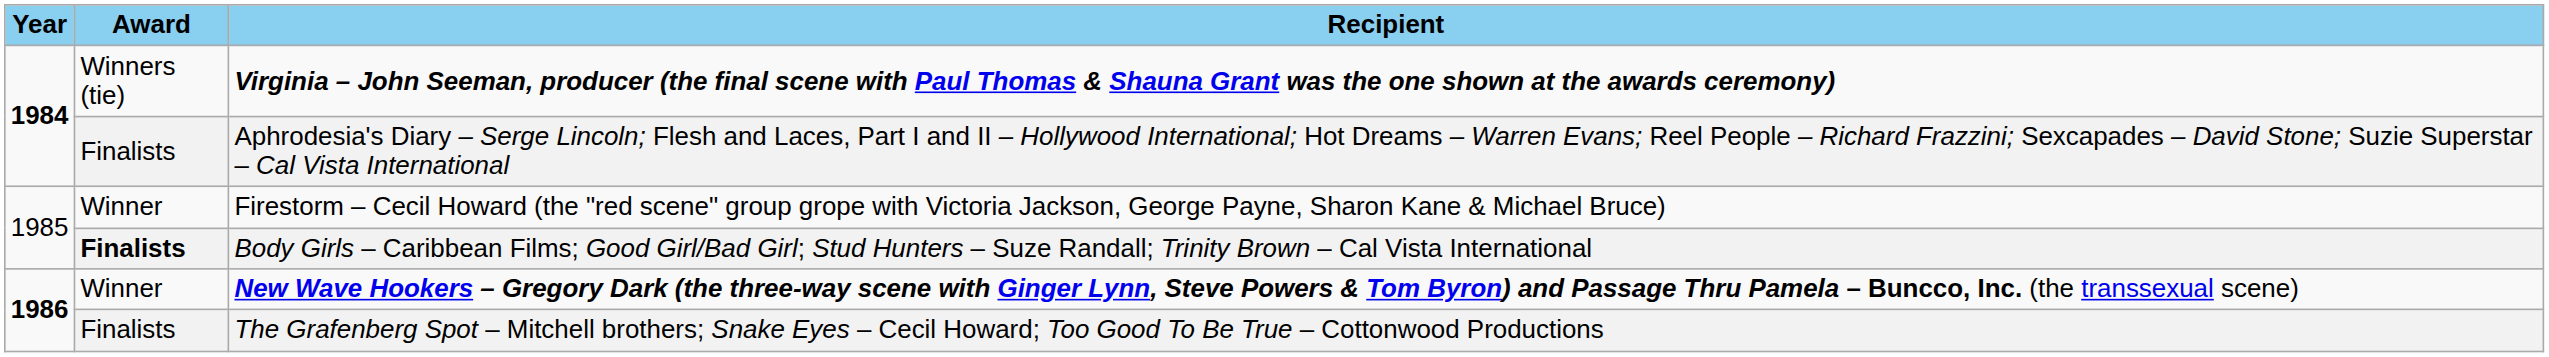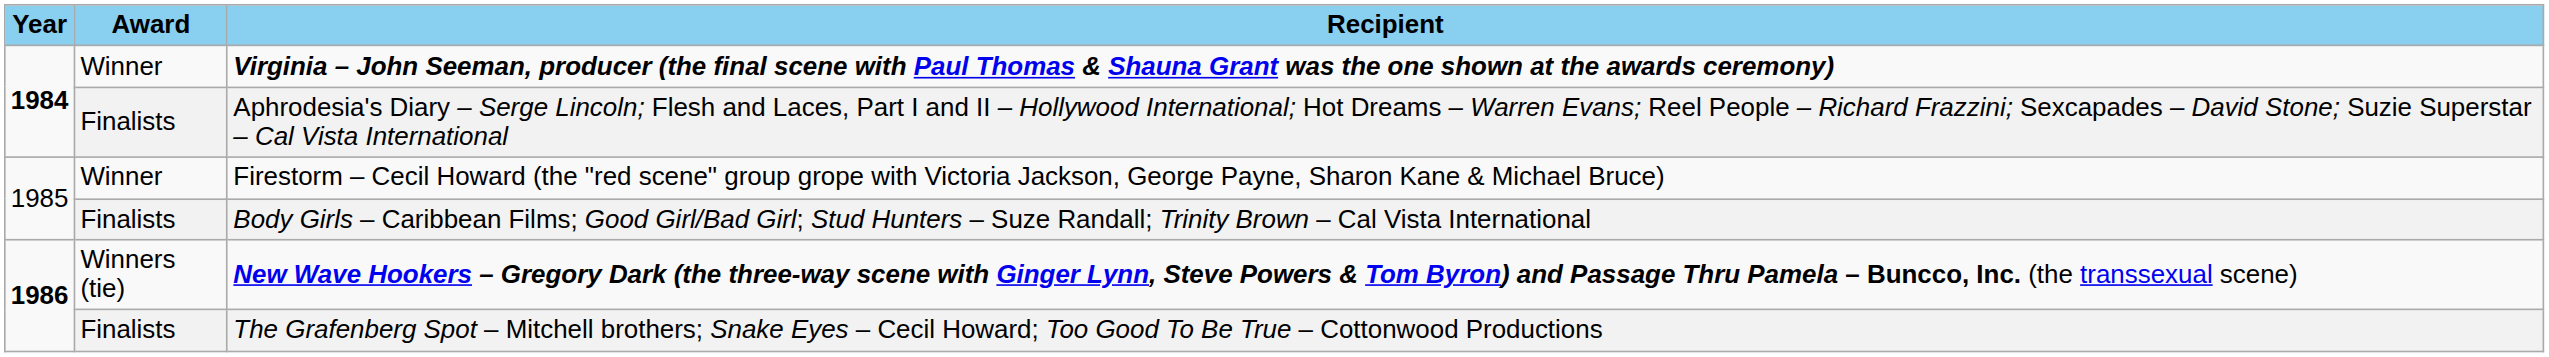row 2 | Award: Winners (tie) -> Winner
row 5 | Award: bold -> normal
row 6 | Award: Winner -> Winners (tie)
